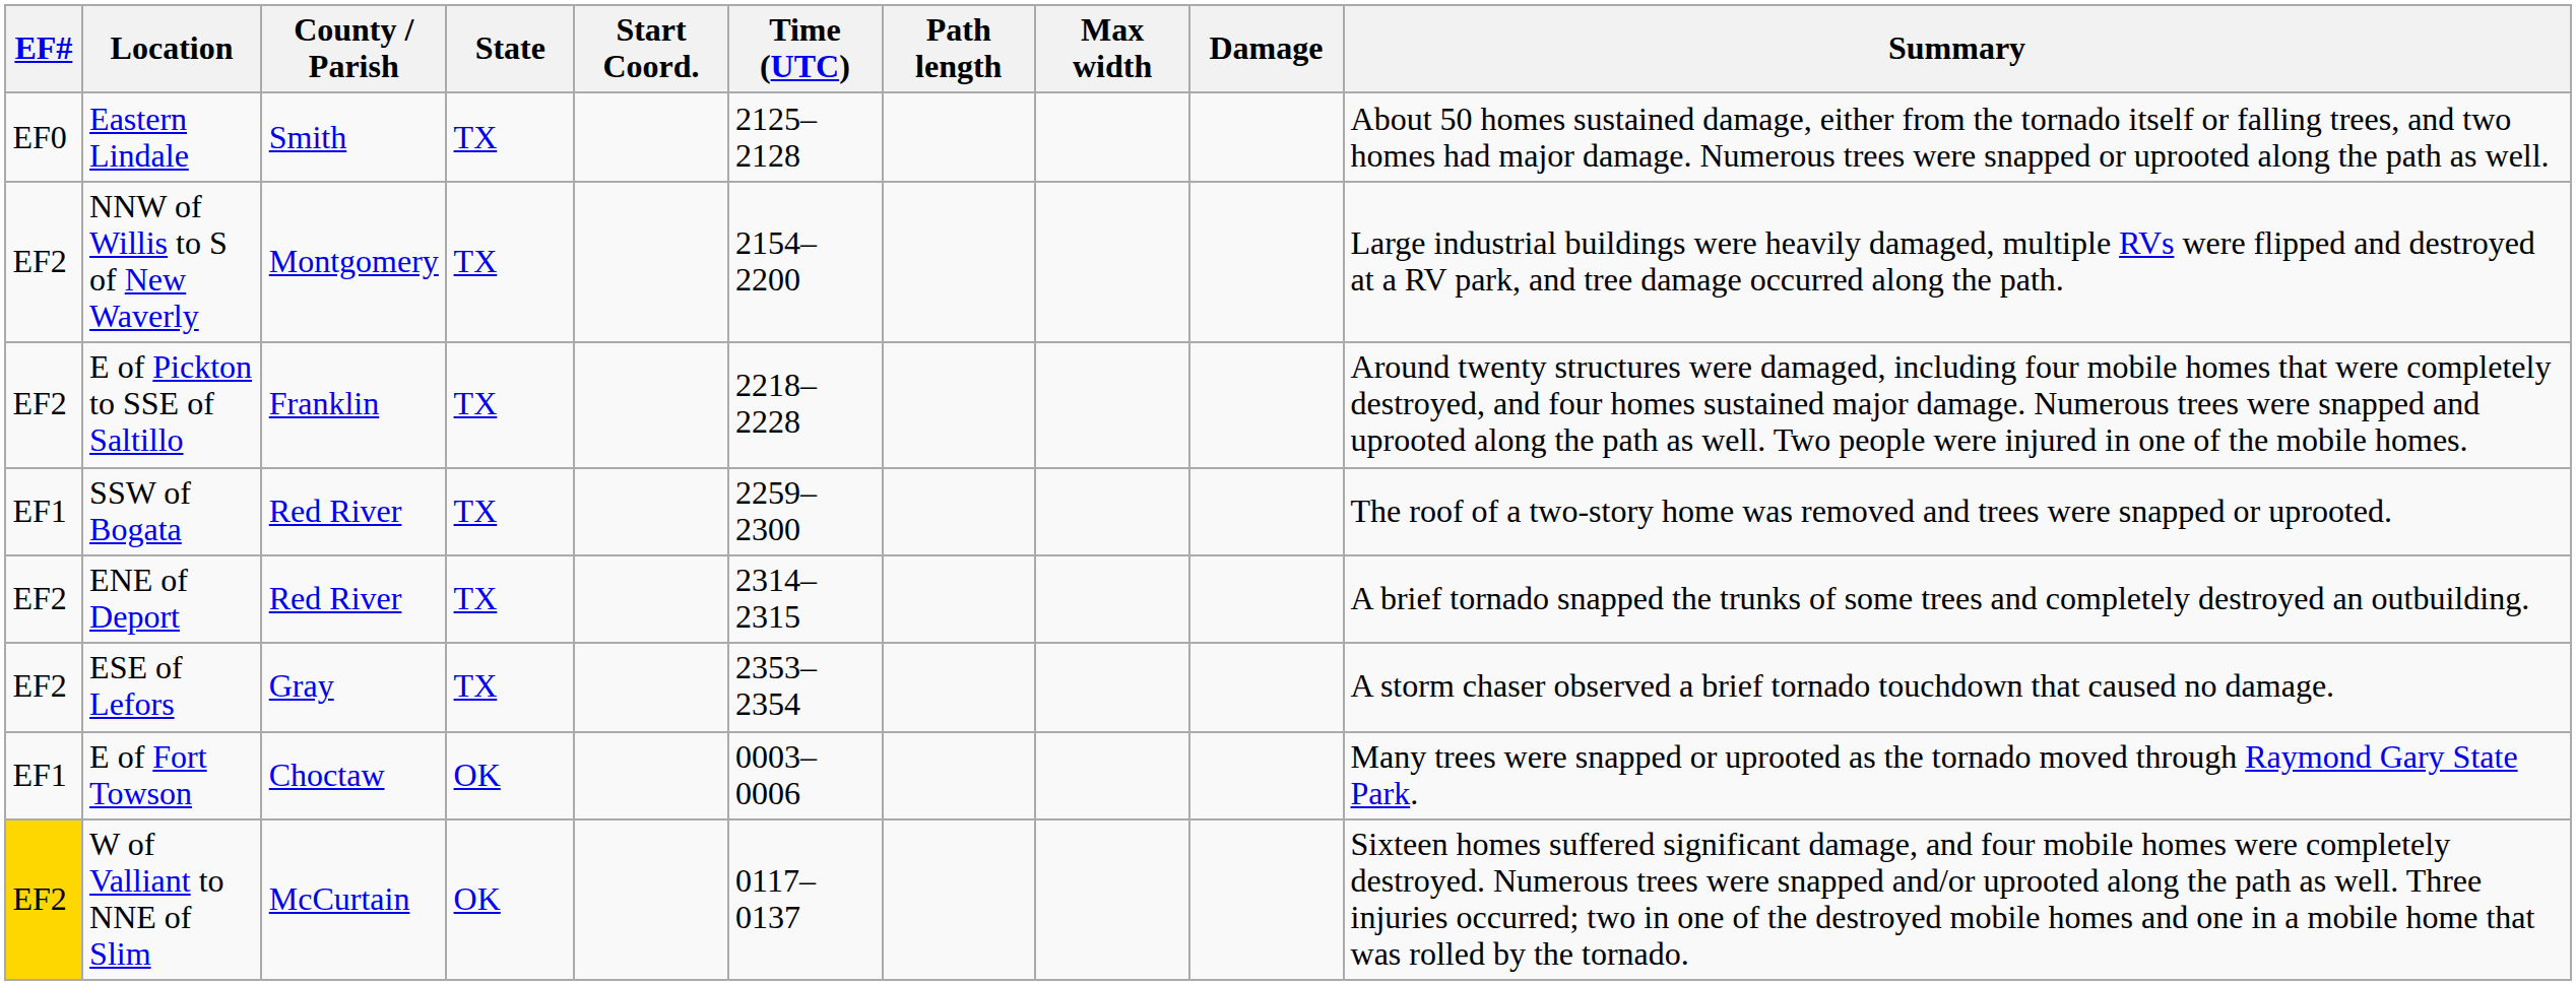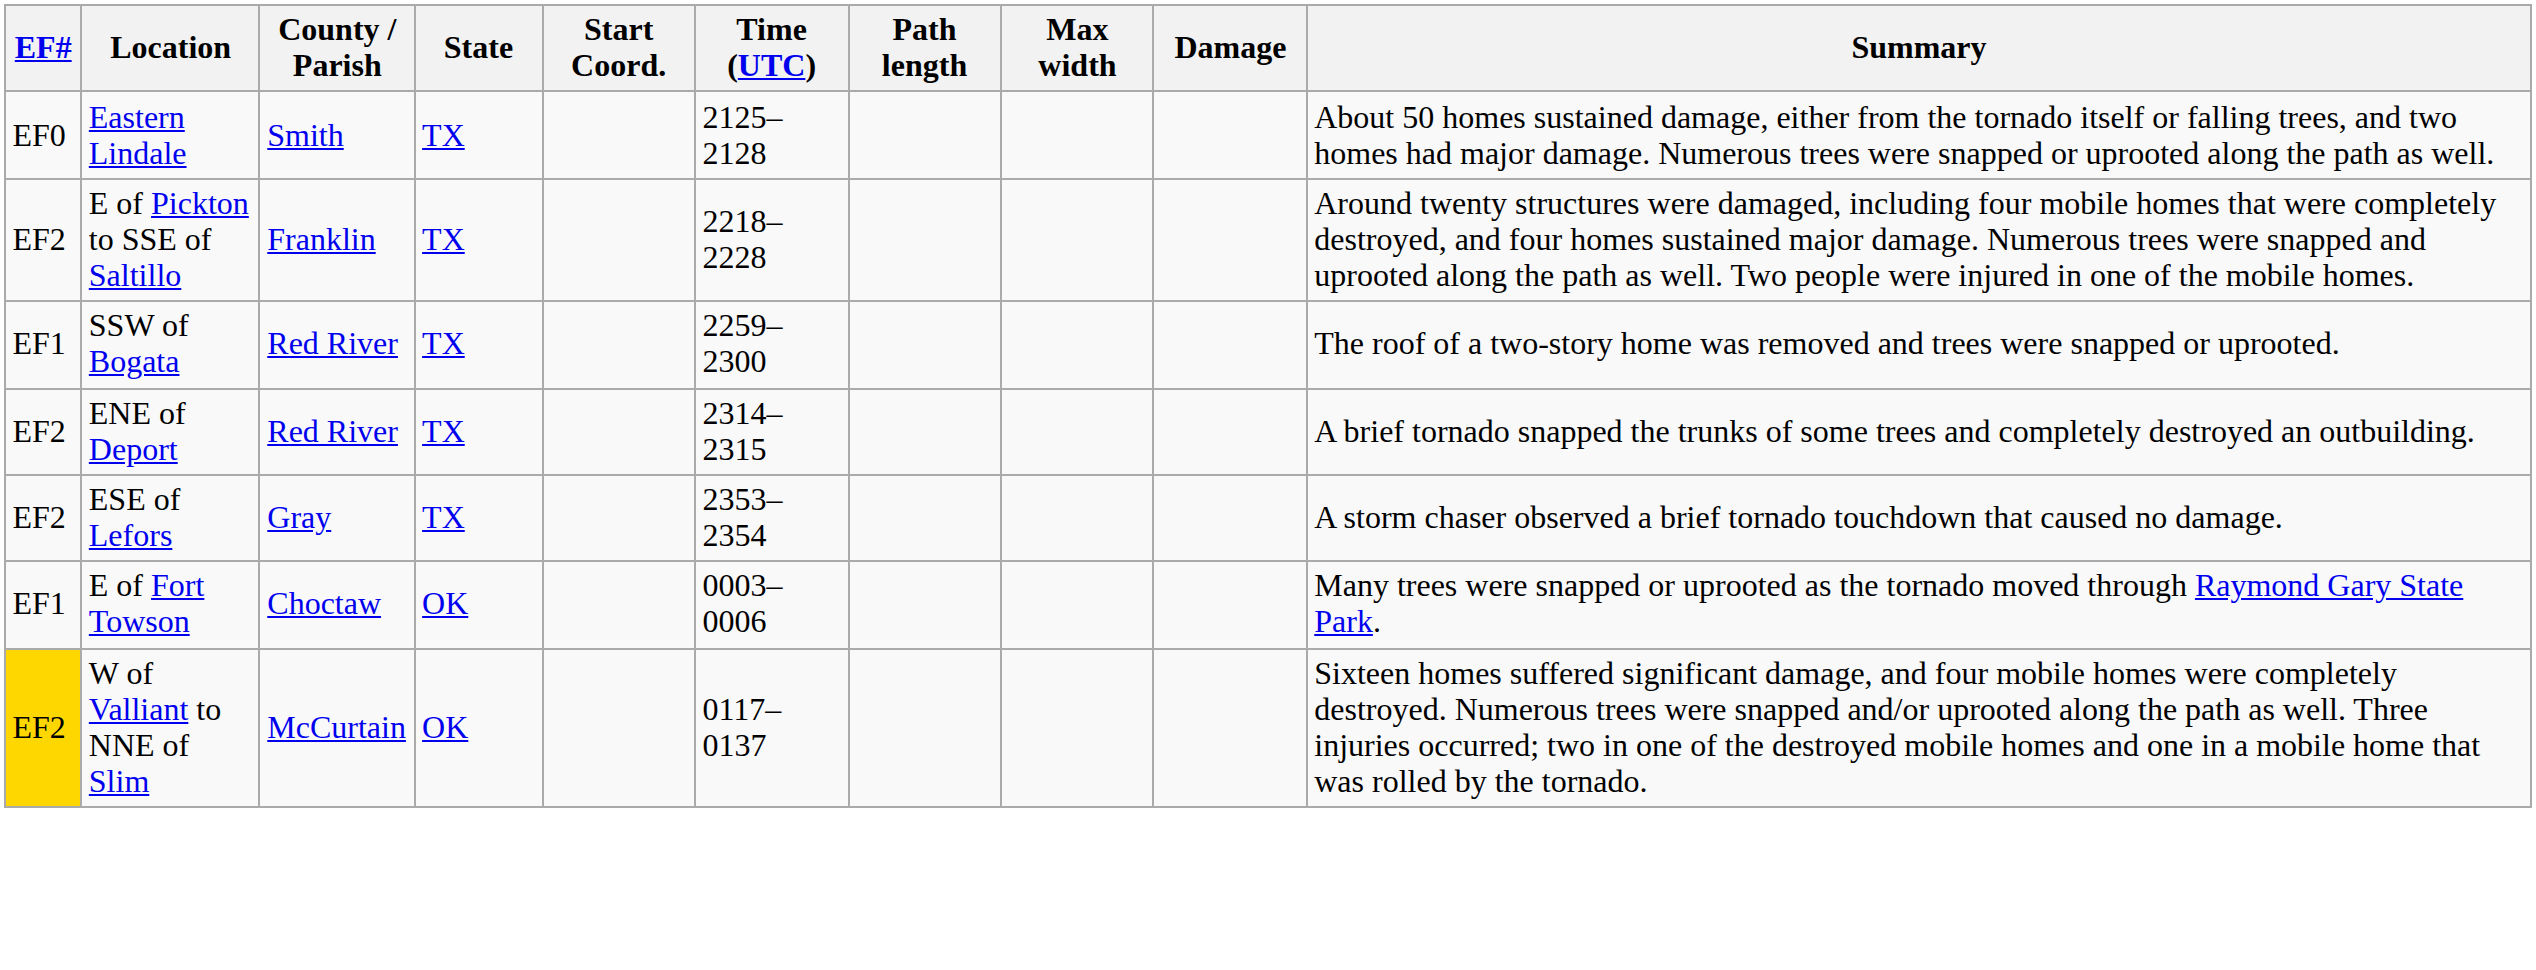- row: EF2 | NNW of Willis to S of New Waverly | Montgomery | TX | 2154–2200 | Large industrial buildings were heavily damaged, multiple RVs were flipped and destroyed at a RV park, and tree damage occurred along the path.
